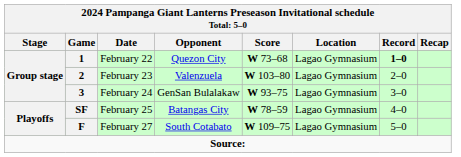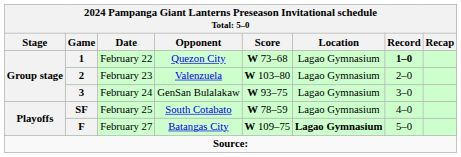February 25 | Opponent: Batangas City -> South Cotabato
February 27 | Opponent: South Cotabato -> Batangas City
February 27 | Location: normal -> bold
